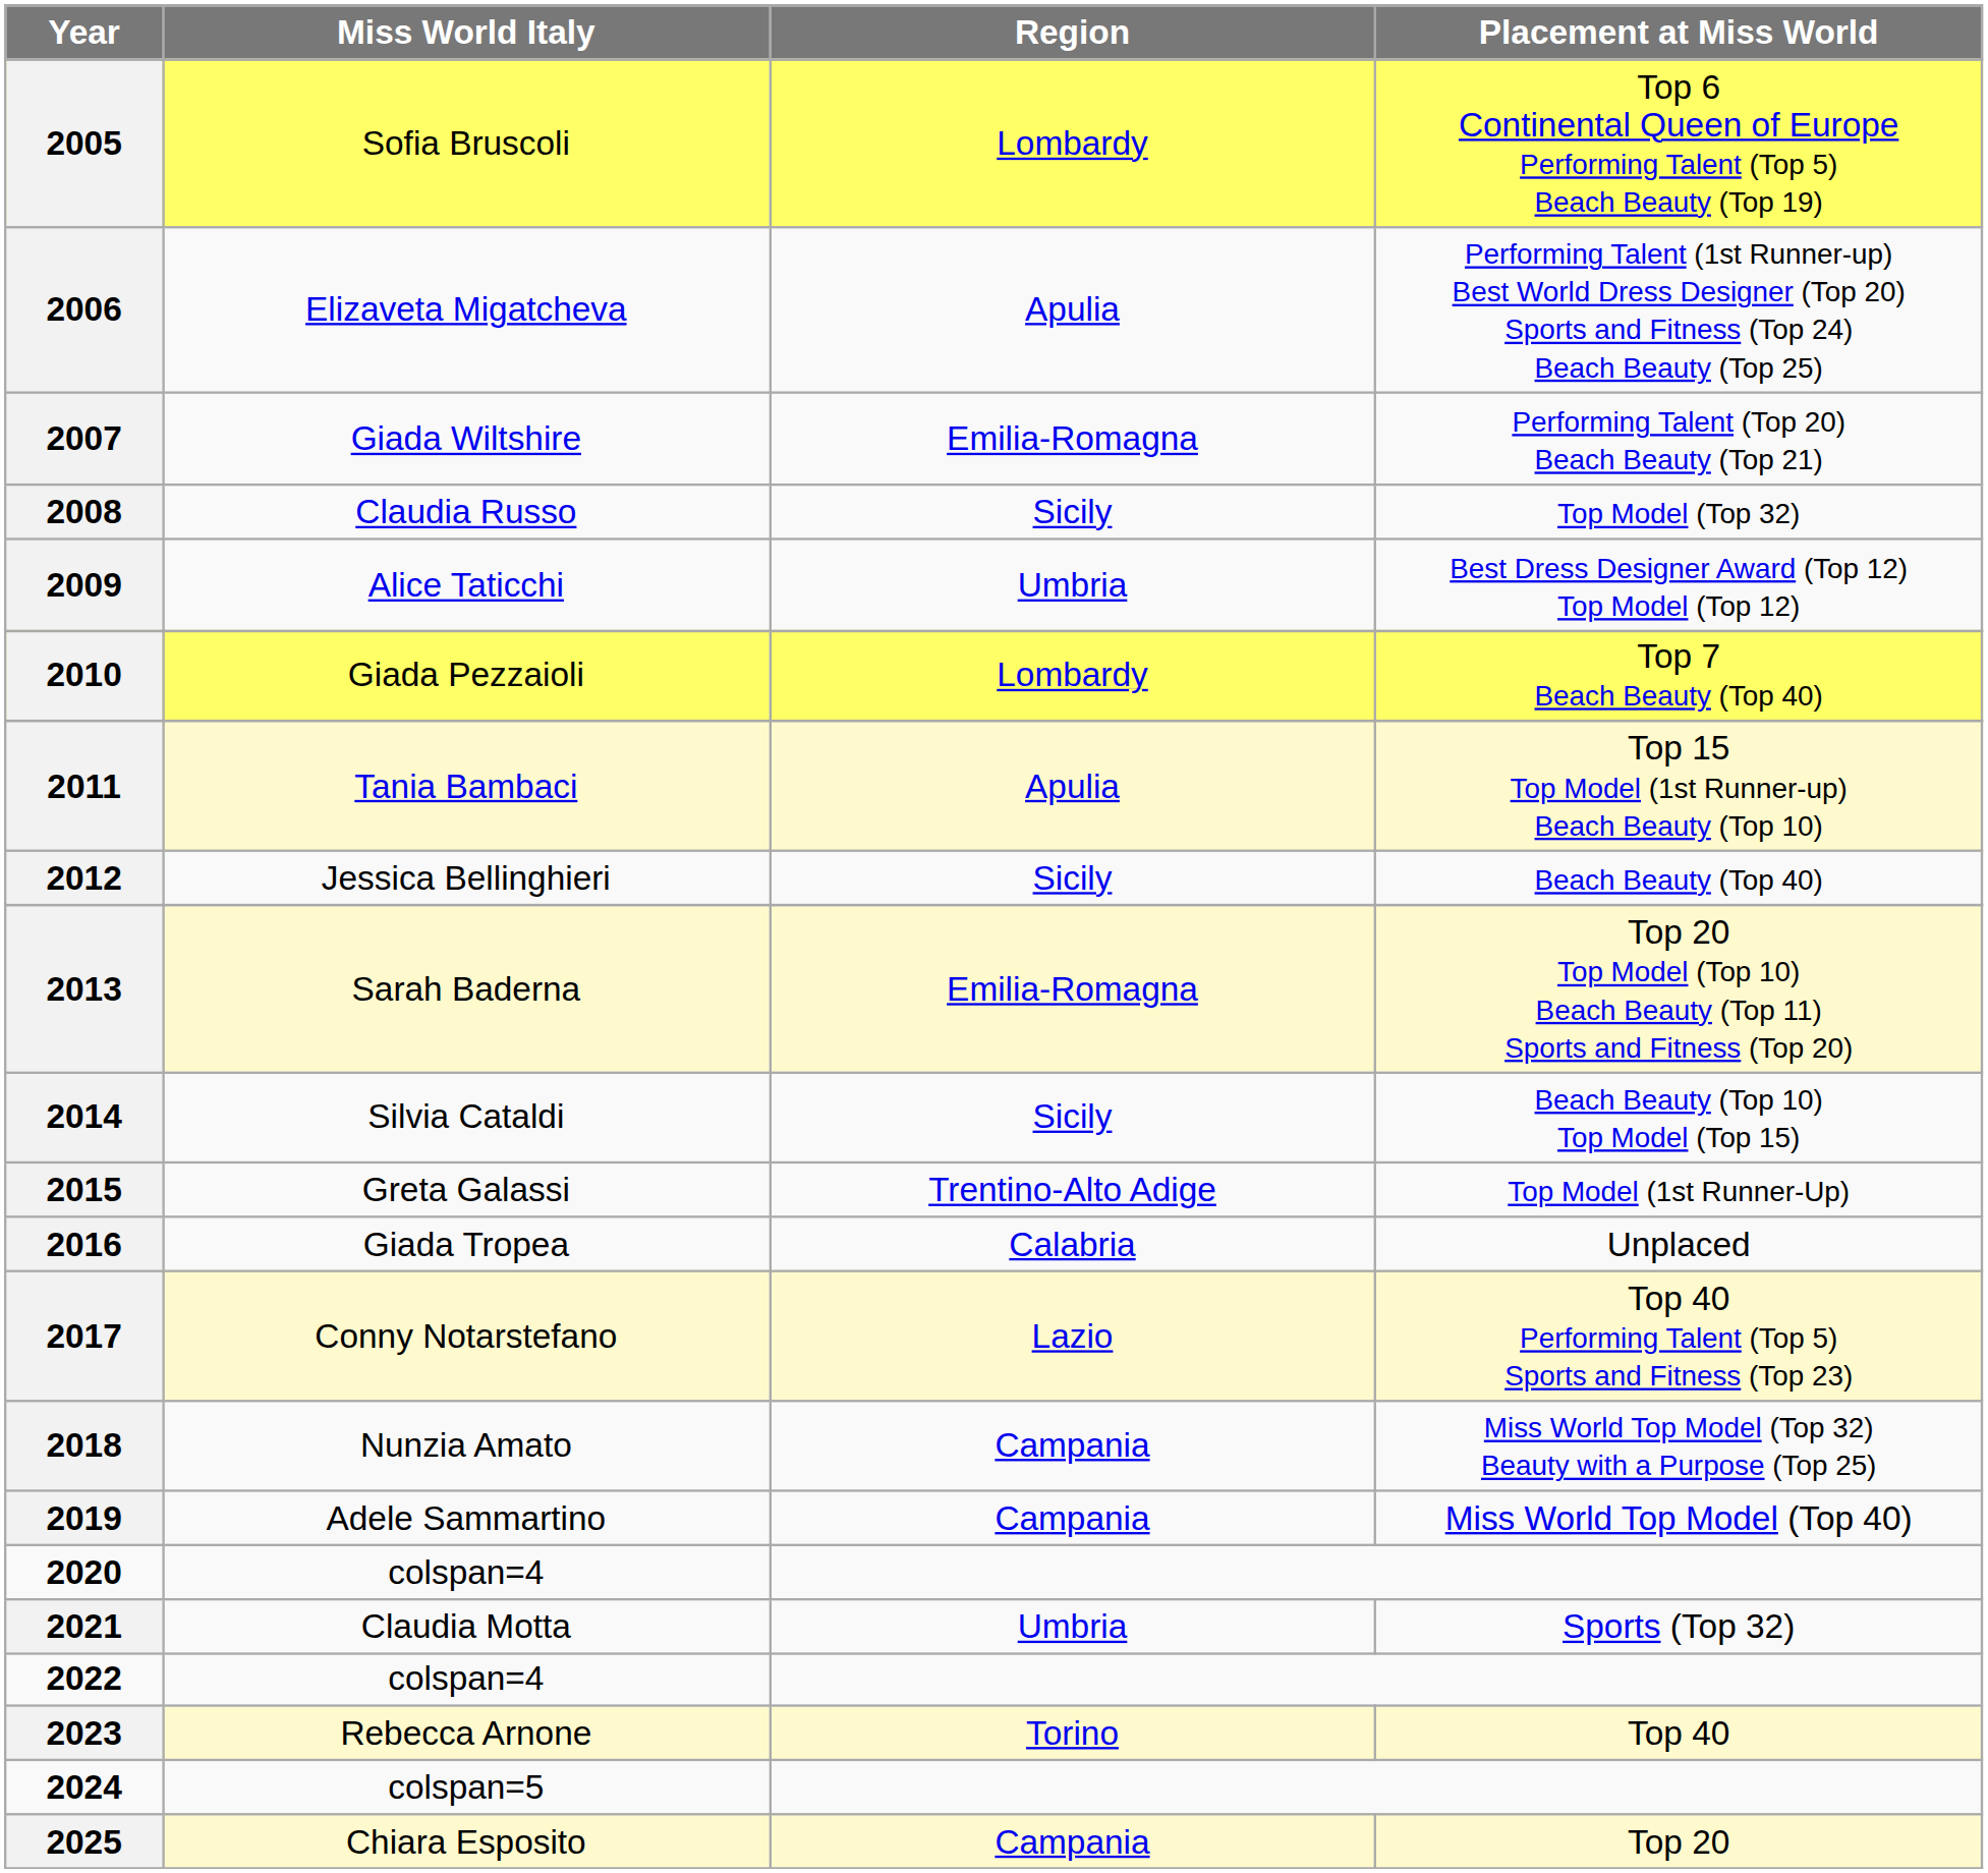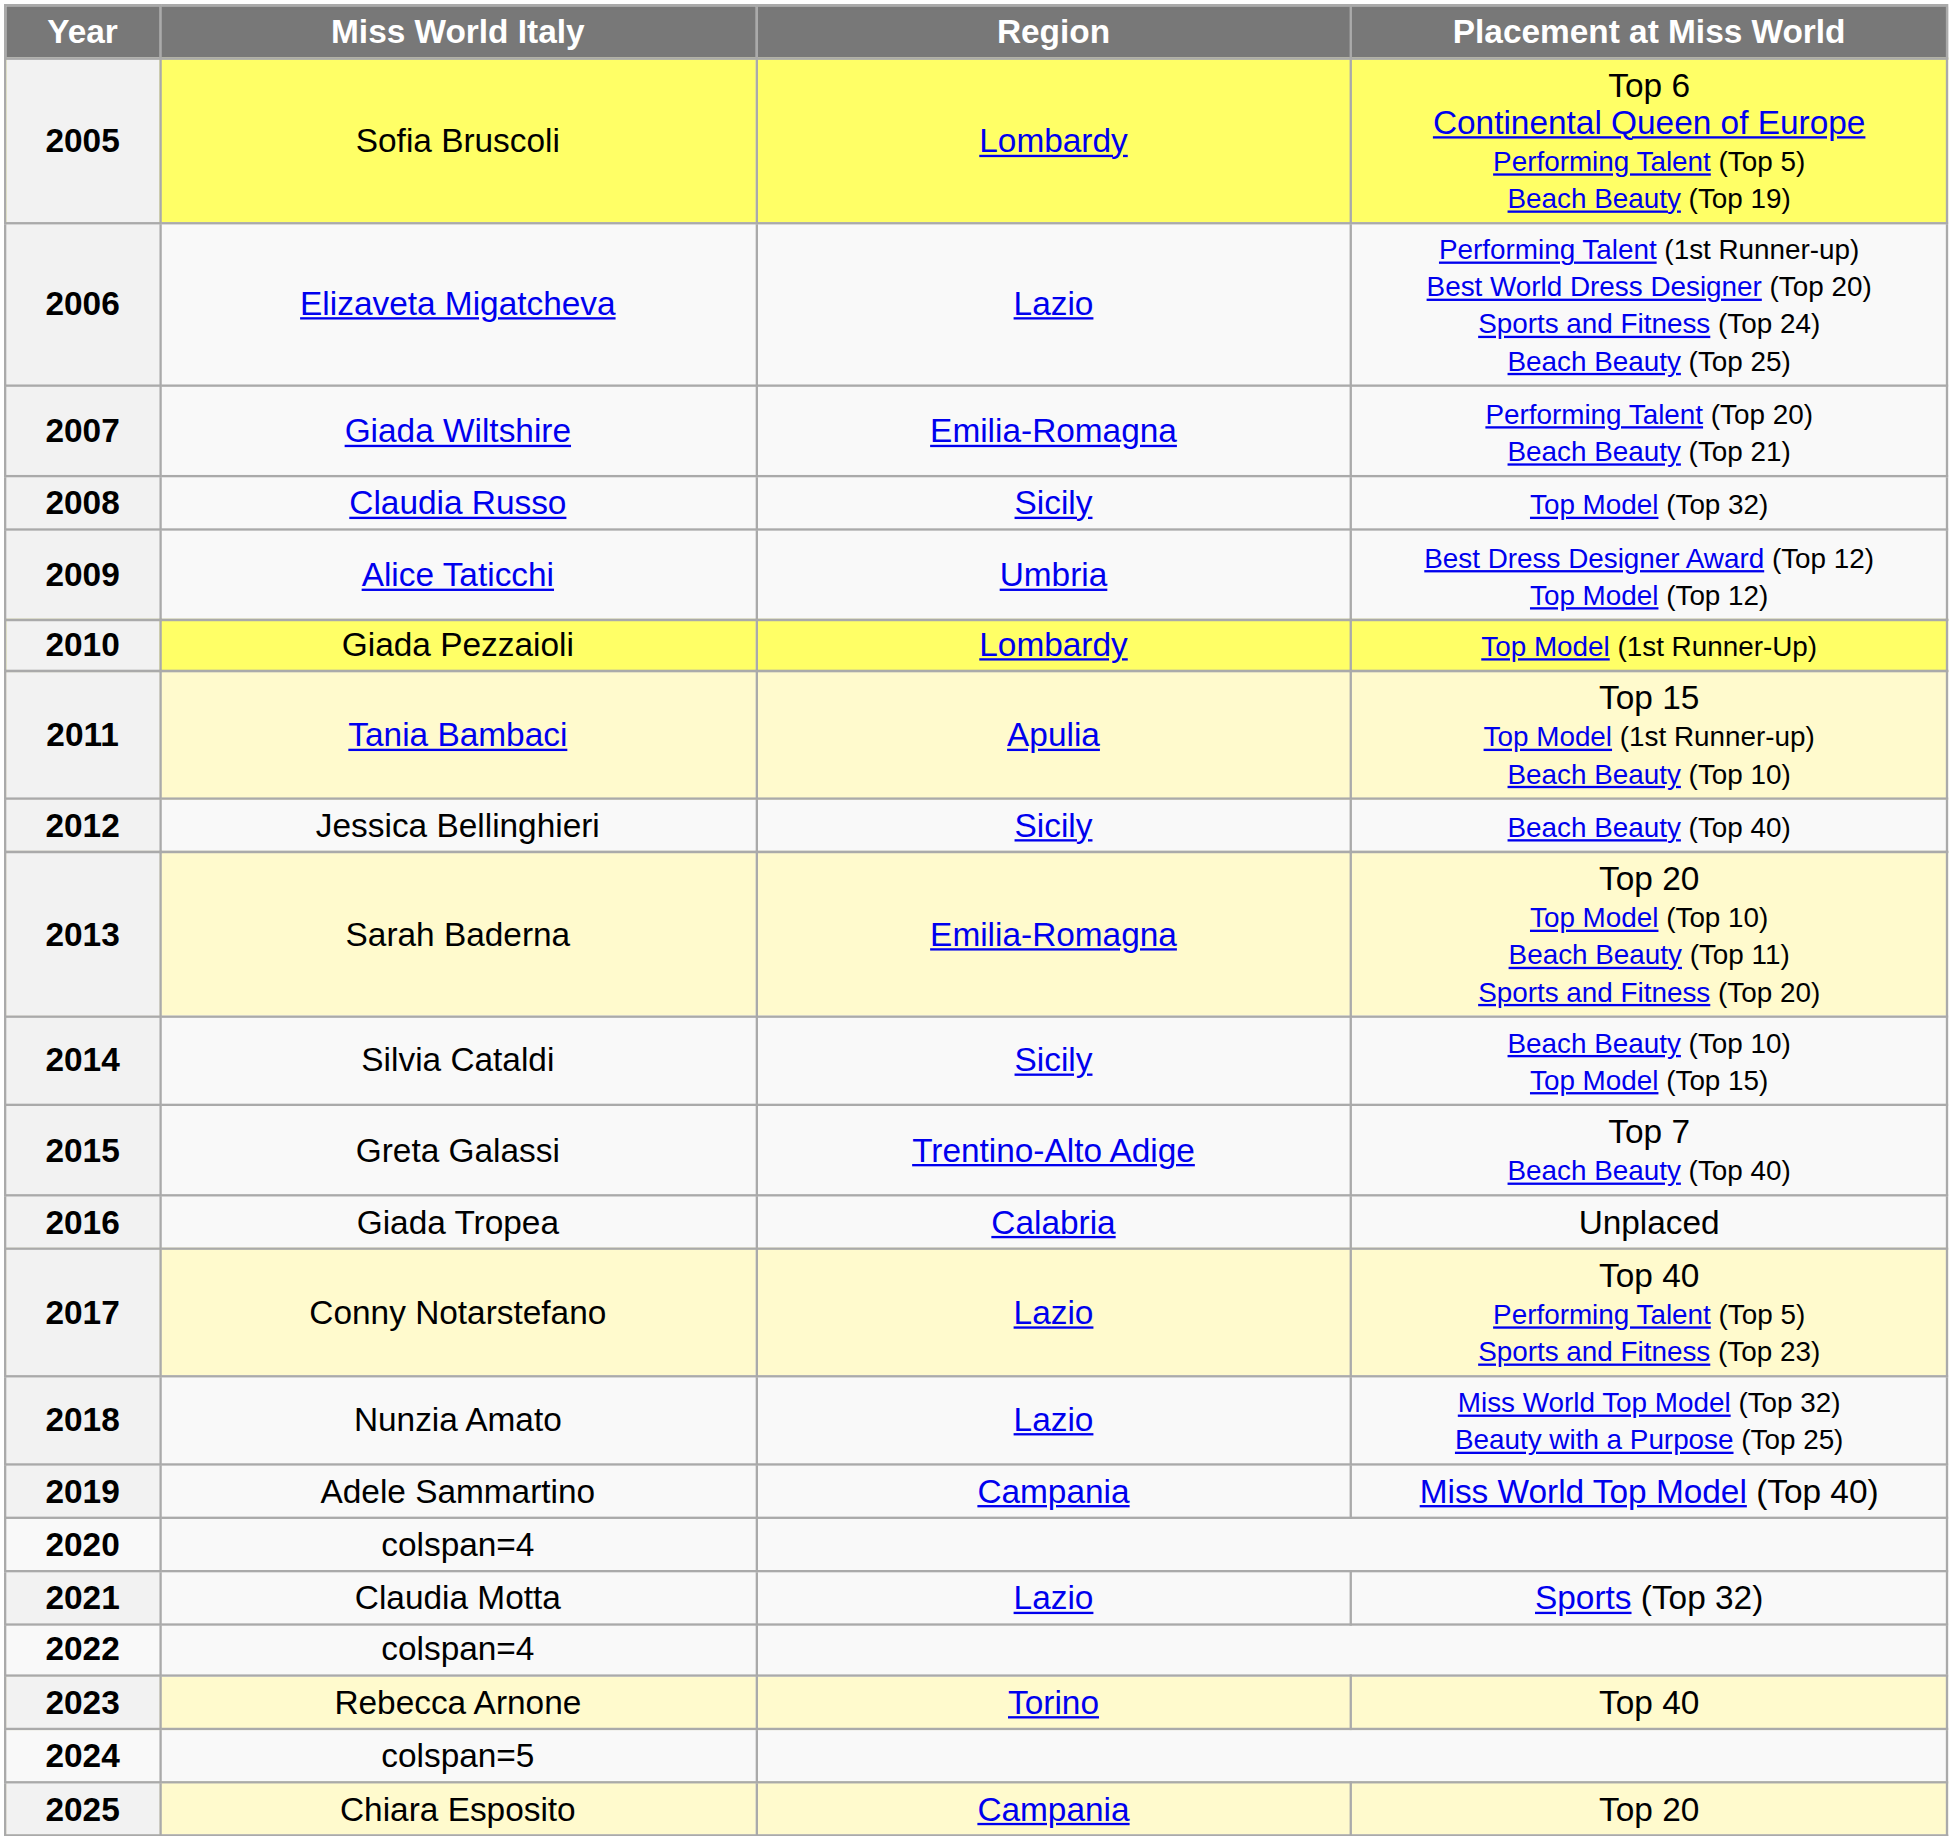Elizaveta Migatcheva | Region: Apulia -> Lazio
Giada Pezzaioli | Placement at Miss World: Top 7 Beach Beauty (Top 40) -> Top Model (1st Runner-Up)
Greta Galassi | Placement at Miss World: Top Model (1st Runner-Up) -> Top 7 Beach Beauty (Top 40)
Nunzia Amato | Region: Campania -> Lazio
Claudia Motta | Region: Umbria -> Lazio
